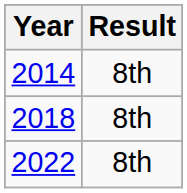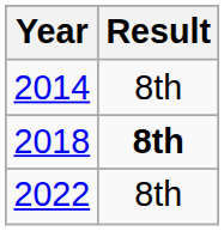2018 | Result: normal -> bold
